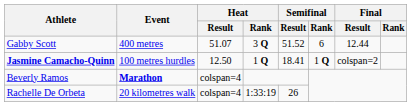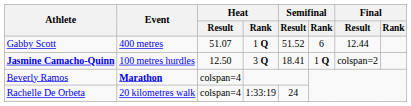Gabby Scott | Heat / Rank: 3 Q -> 1 Q
Jasmine Camacho-Quinn | Heat / Rank: 1 Q -> 3 Q
Rachelle De Orbeta | Semifinal / Result: 26 -> 24
